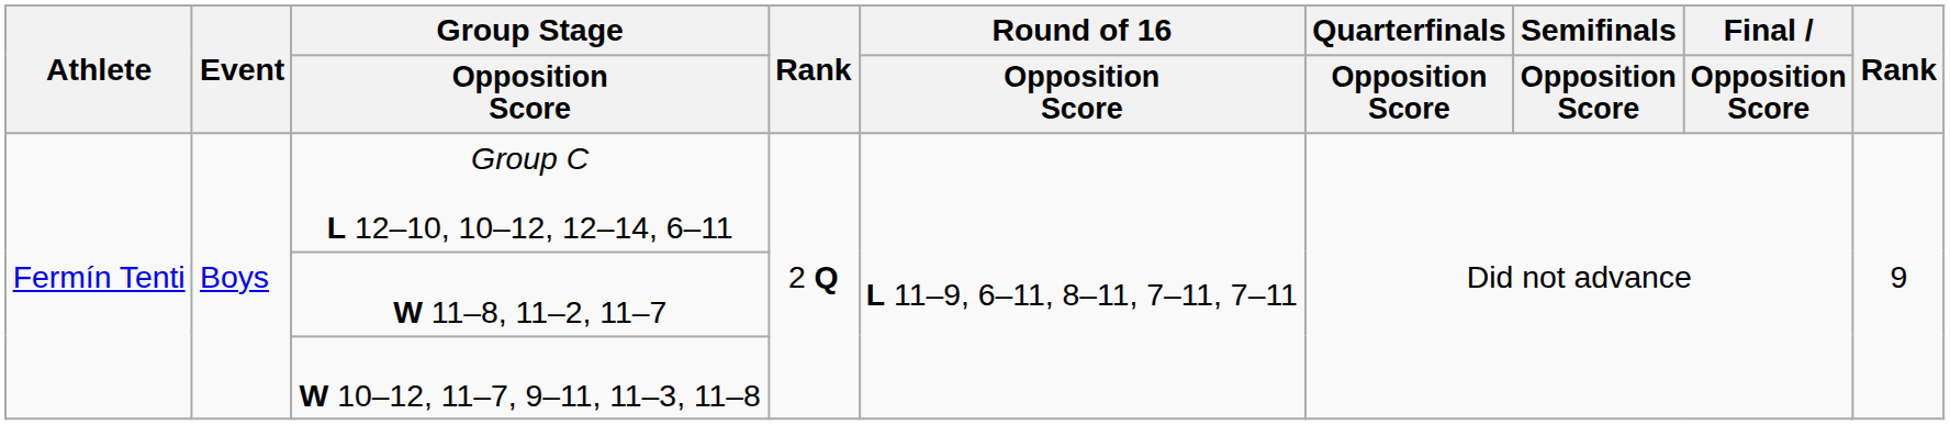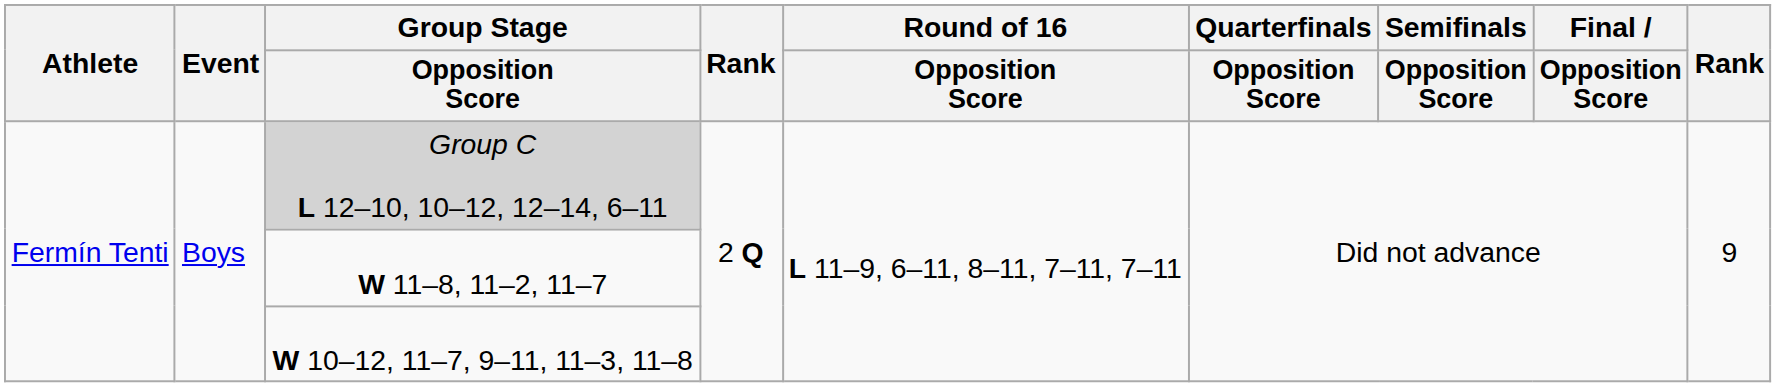Group C L 12–10, 10–12, 12–14, 6–11 | Group Stage / Opposition Score: no background -> lightgrey background
